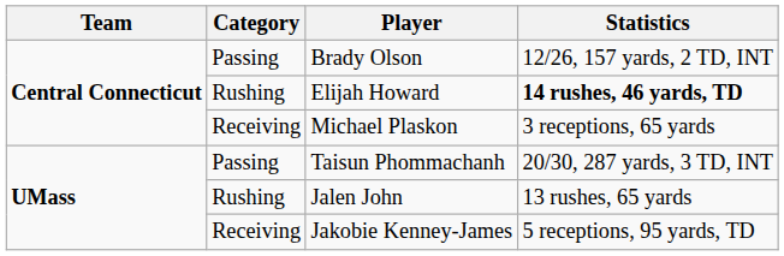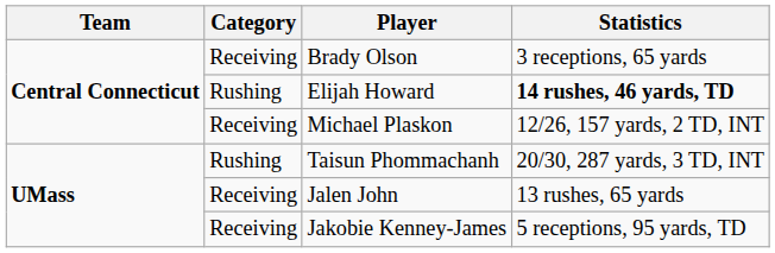Brady Olson | Category: Passing -> Receiving
Brady Olson | Statistics: 12/26, 157 yards, 2 TD, INT -> 3 receptions, 65 yards
Michael Plaskon | Statistics: 3 receptions, 65 yards -> 12/26, 157 yards, 2 TD, INT
Taisun Phommachanh | Category: Passing -> Rushing
Jalen John | Category: Rushing -> Receiving
